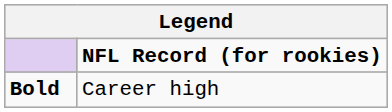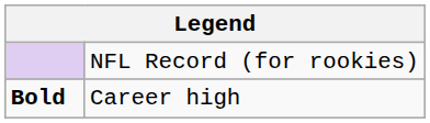row 2 | column 2: bold -> normal
